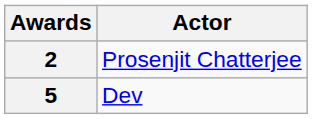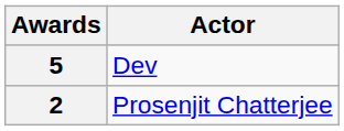rows swapped: 5 <-> 2
